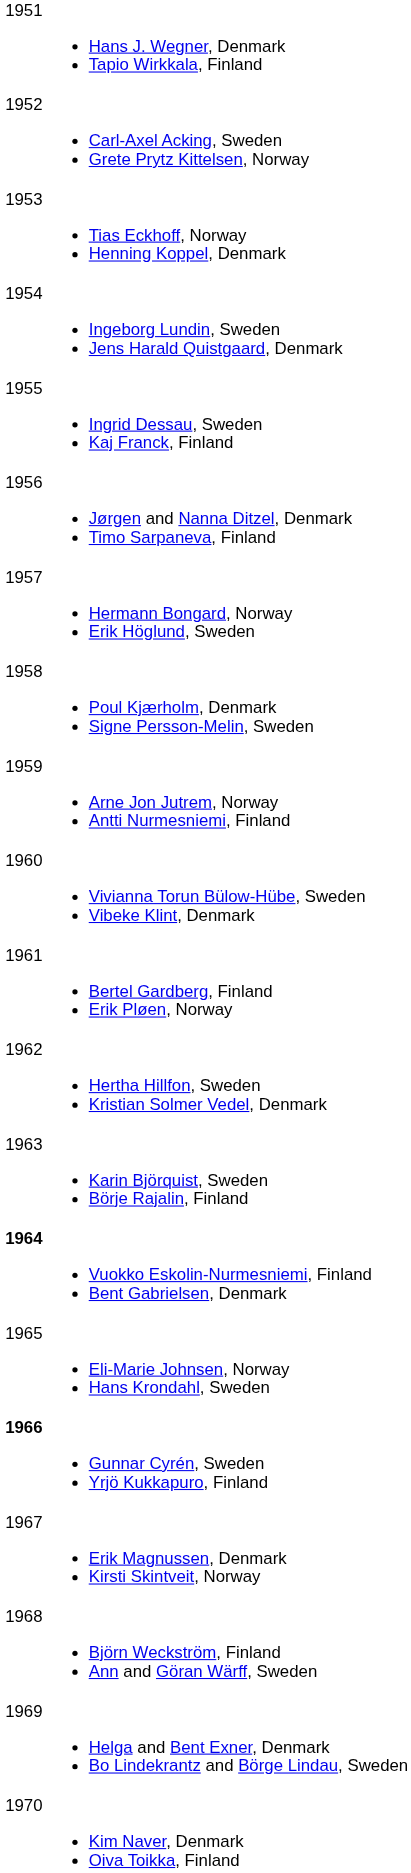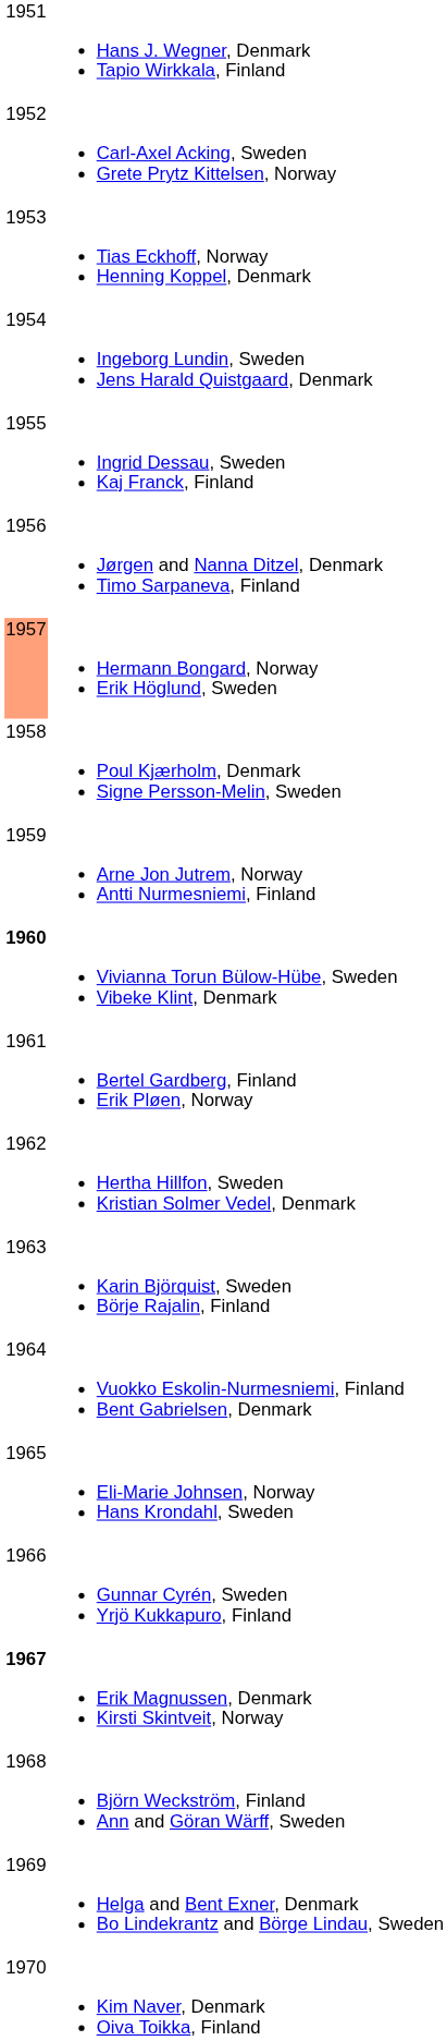Hermann Bongard, Norway Erik Höglund, Sweden | column 1: no background -> lightsalmon background
Vivianna Torun Bülow-Hübe, Sweden Vibeke Klint, Denmark | column 1: normal -> bold
Vuokko Eskolin-Nurmesniemi, Finland Bent Gabrielsen, Denmark | column 1: bold -> normal
Gunnar Cyrén, Sweden Yrjö Kukkapuro, Finland | column 1: bold -> normal
Erik Magnussen, Denmark Kirsti Skintveit, Norway | column 1: normal -> bold
